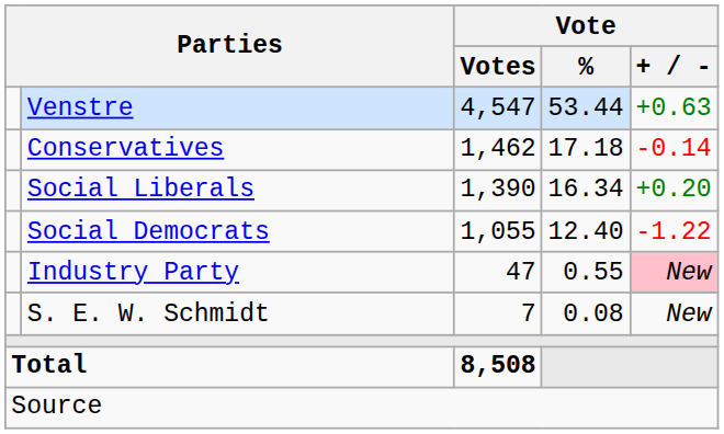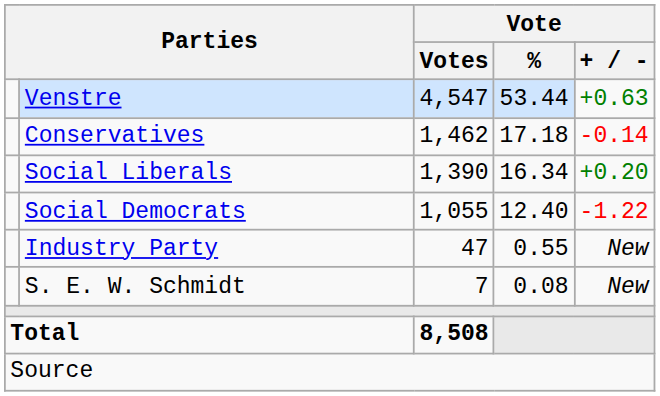Industry Party | Vote / + / -: pink background -> no background
